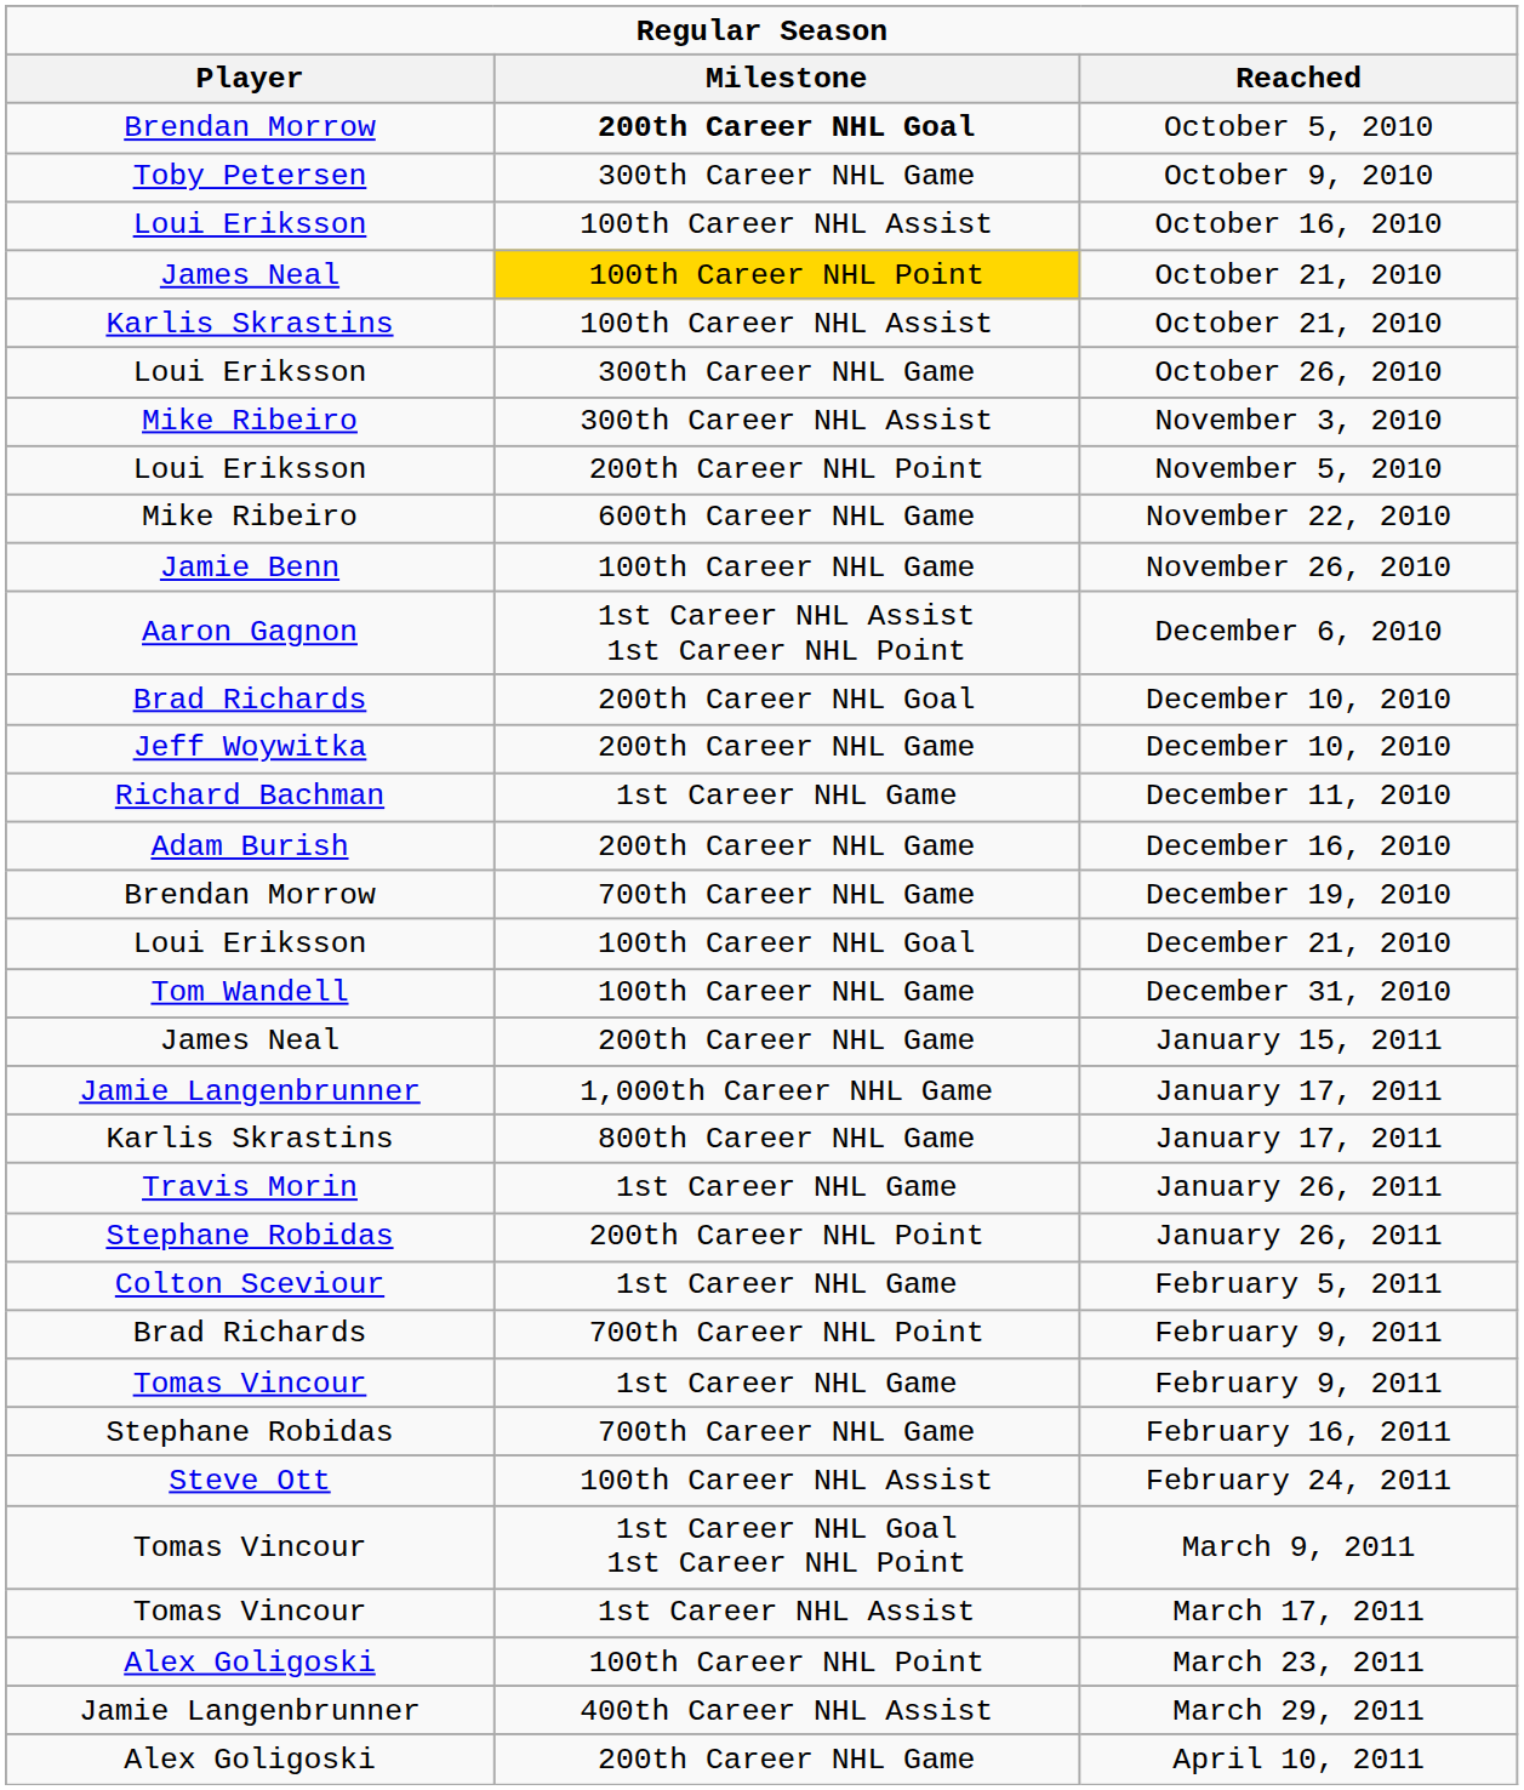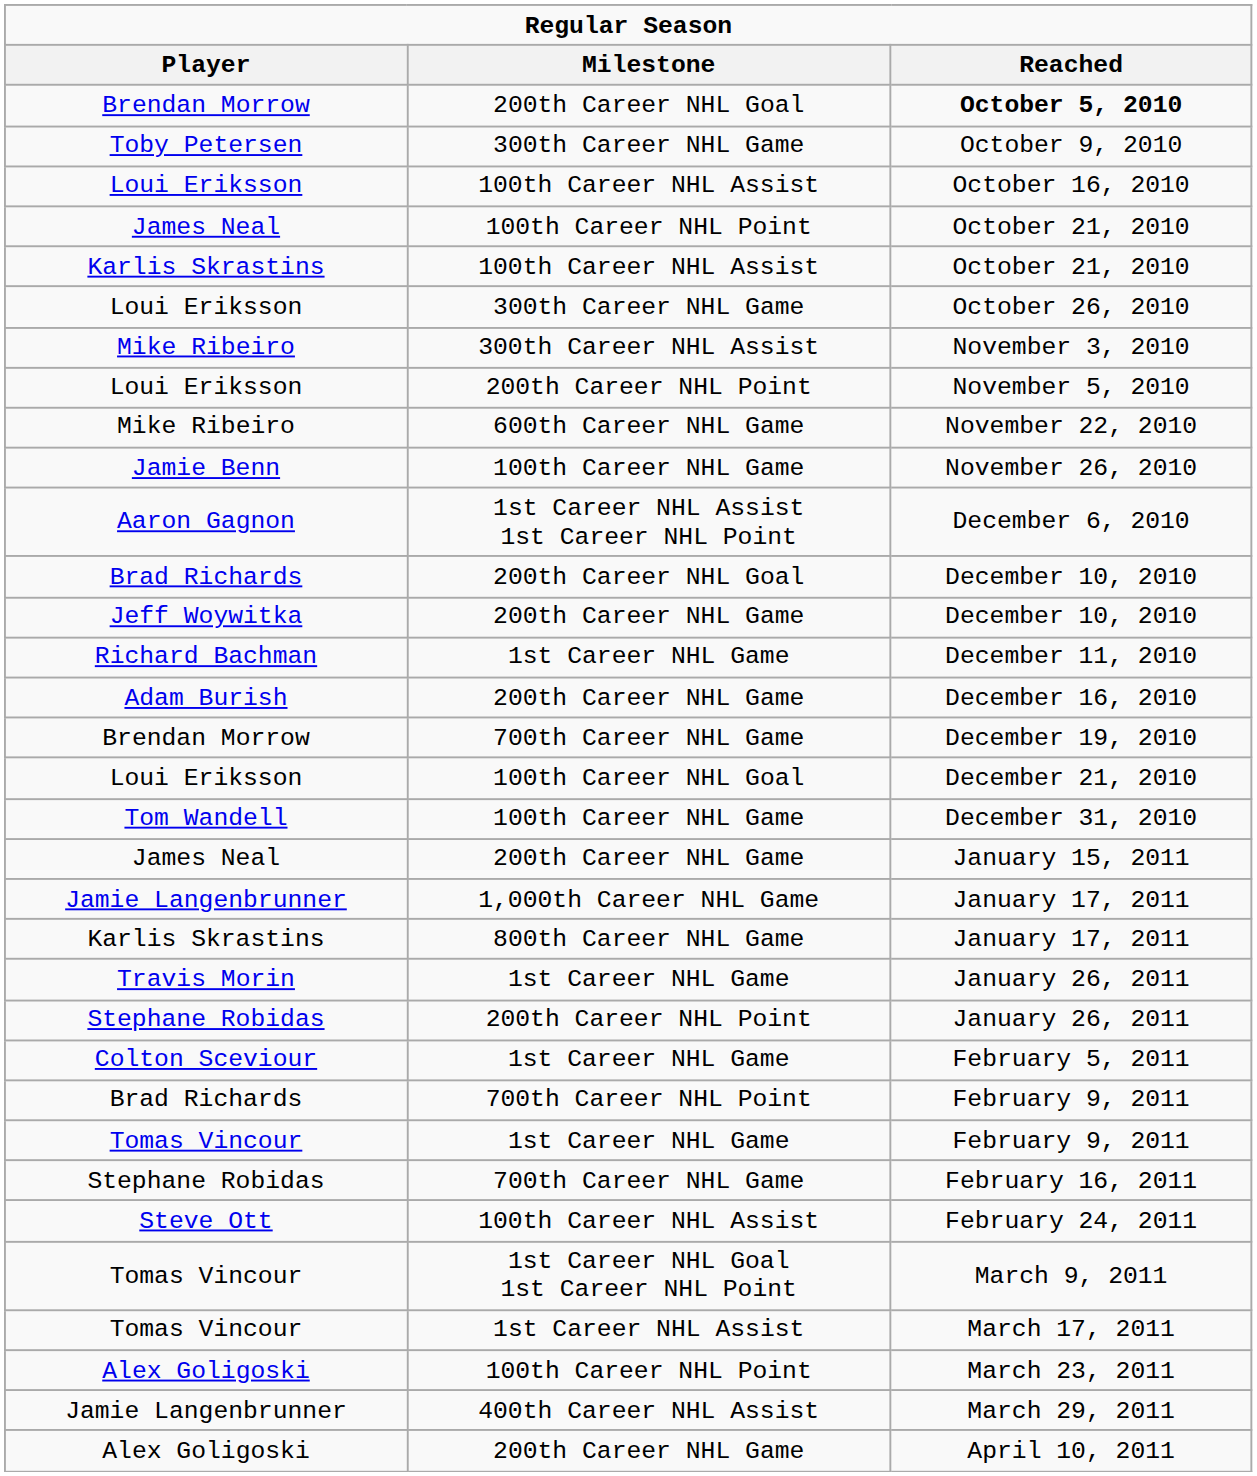row 3 | Milestone: bold -> normal
row 3 | Reached: normal -> bold
row 6 | Milestone: gold background -> no background
